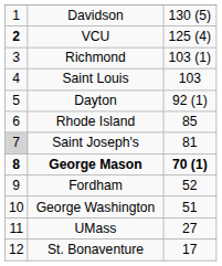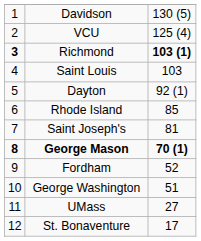VCU | column 1: bold -> normal
Richmond | column 1: normal -> bold
Richmond | column 3: normal -> bold
Saint Joseph's | column 1: lightgrey background -> no background
